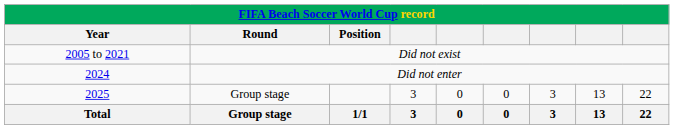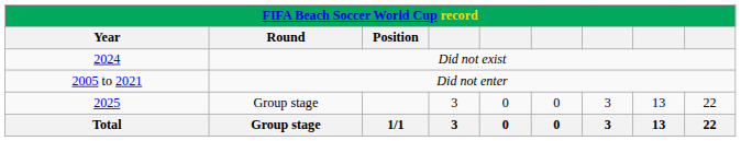Did not exist | Year: 2005 to 2021 -> 2024
Did not enter | Year: 2024 -> 2005 to 2021
